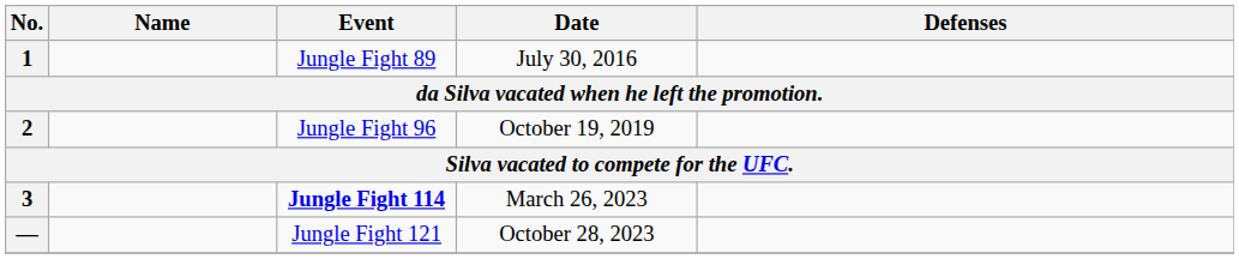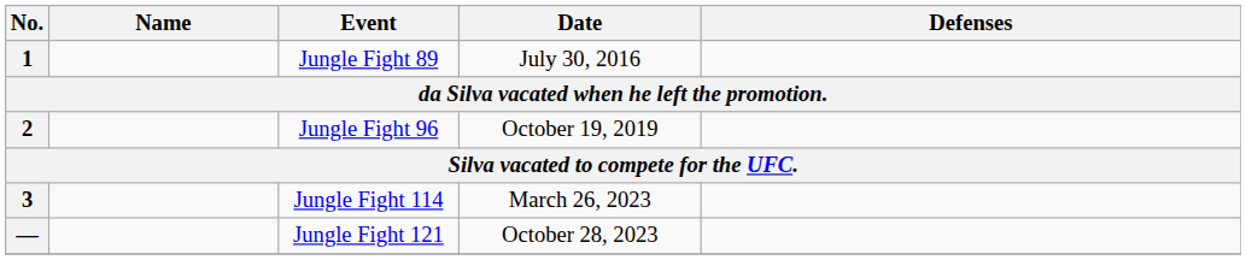3 | Event: bold -> normal
